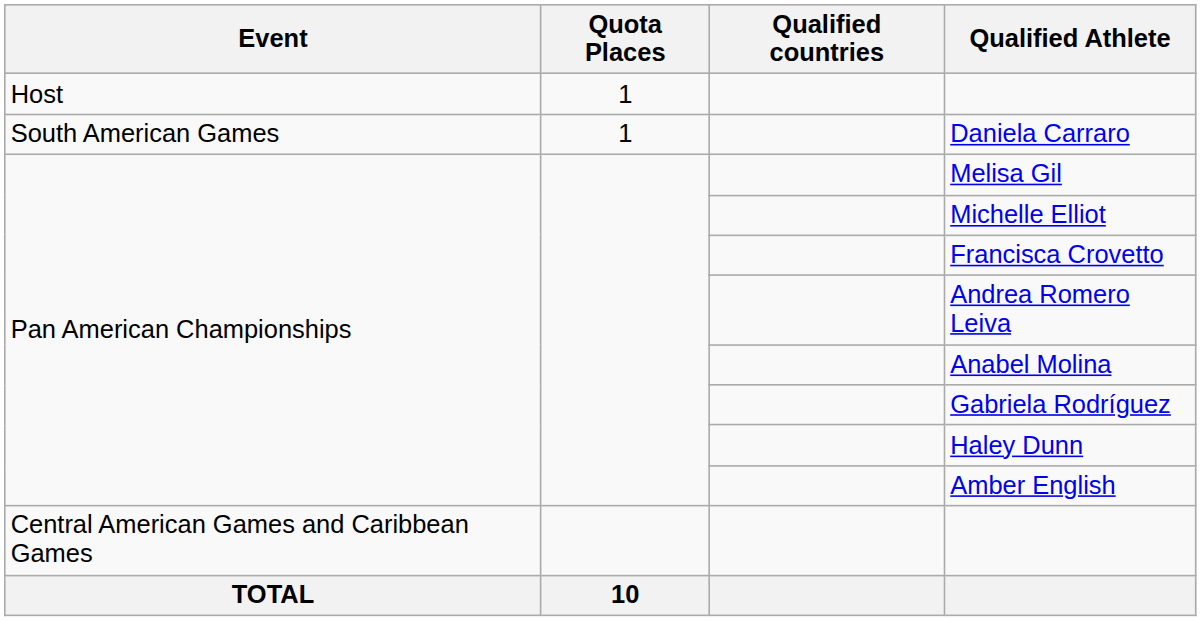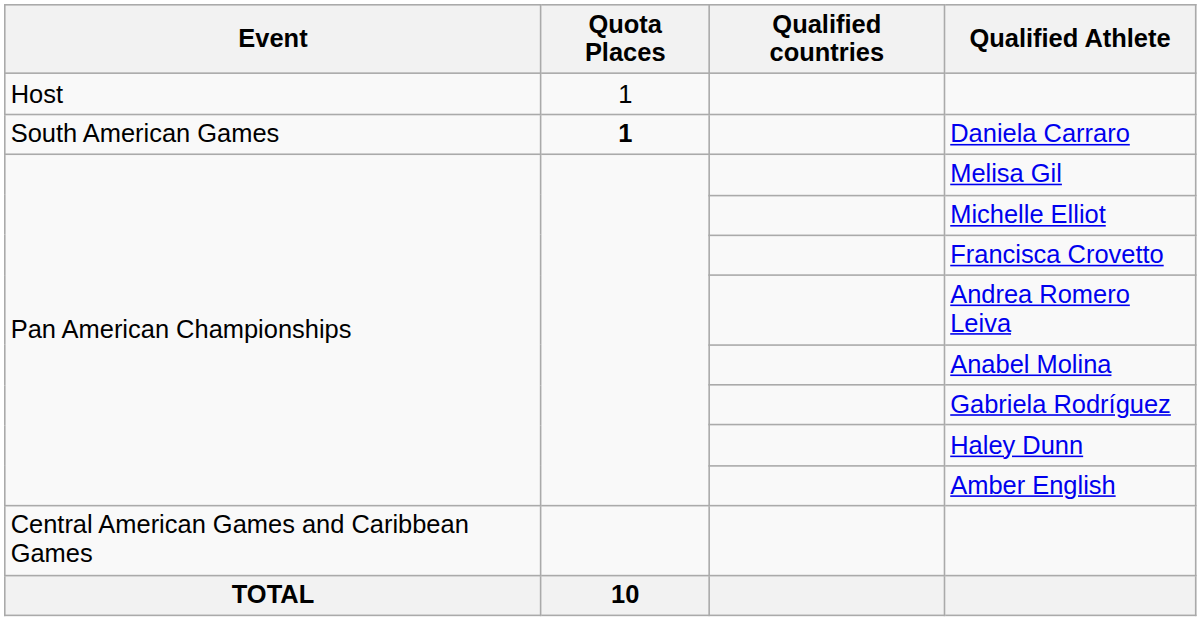Daniela Carraro | Quota Places: normal -> bold
